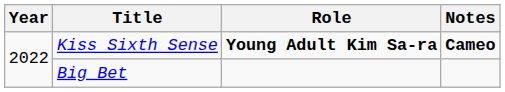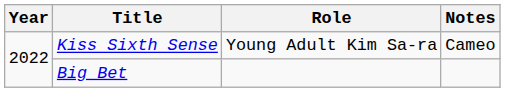Kiss Sixth Sense | Role: bold -> normal
Kiss Sixth Sense | Notes: bold -> normal
